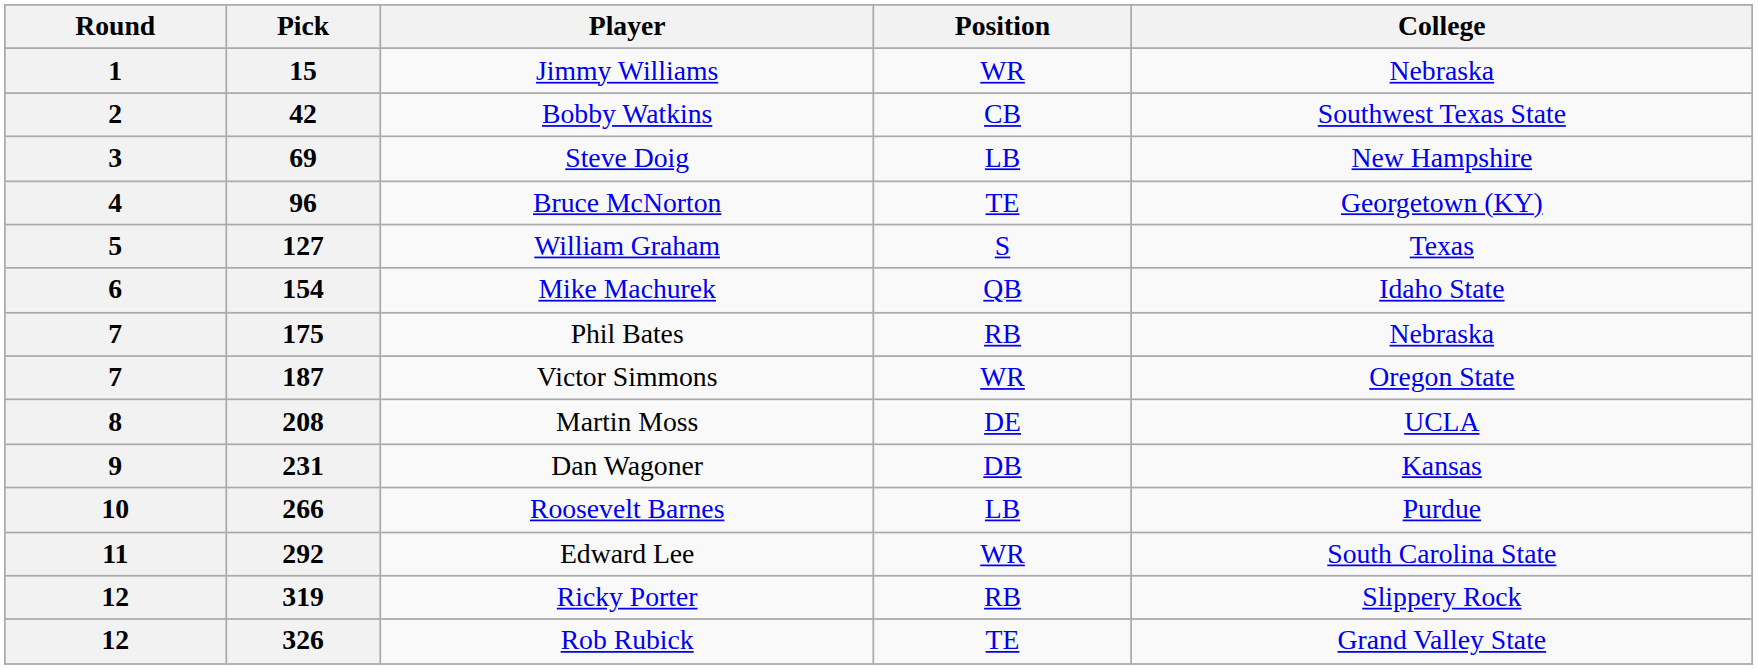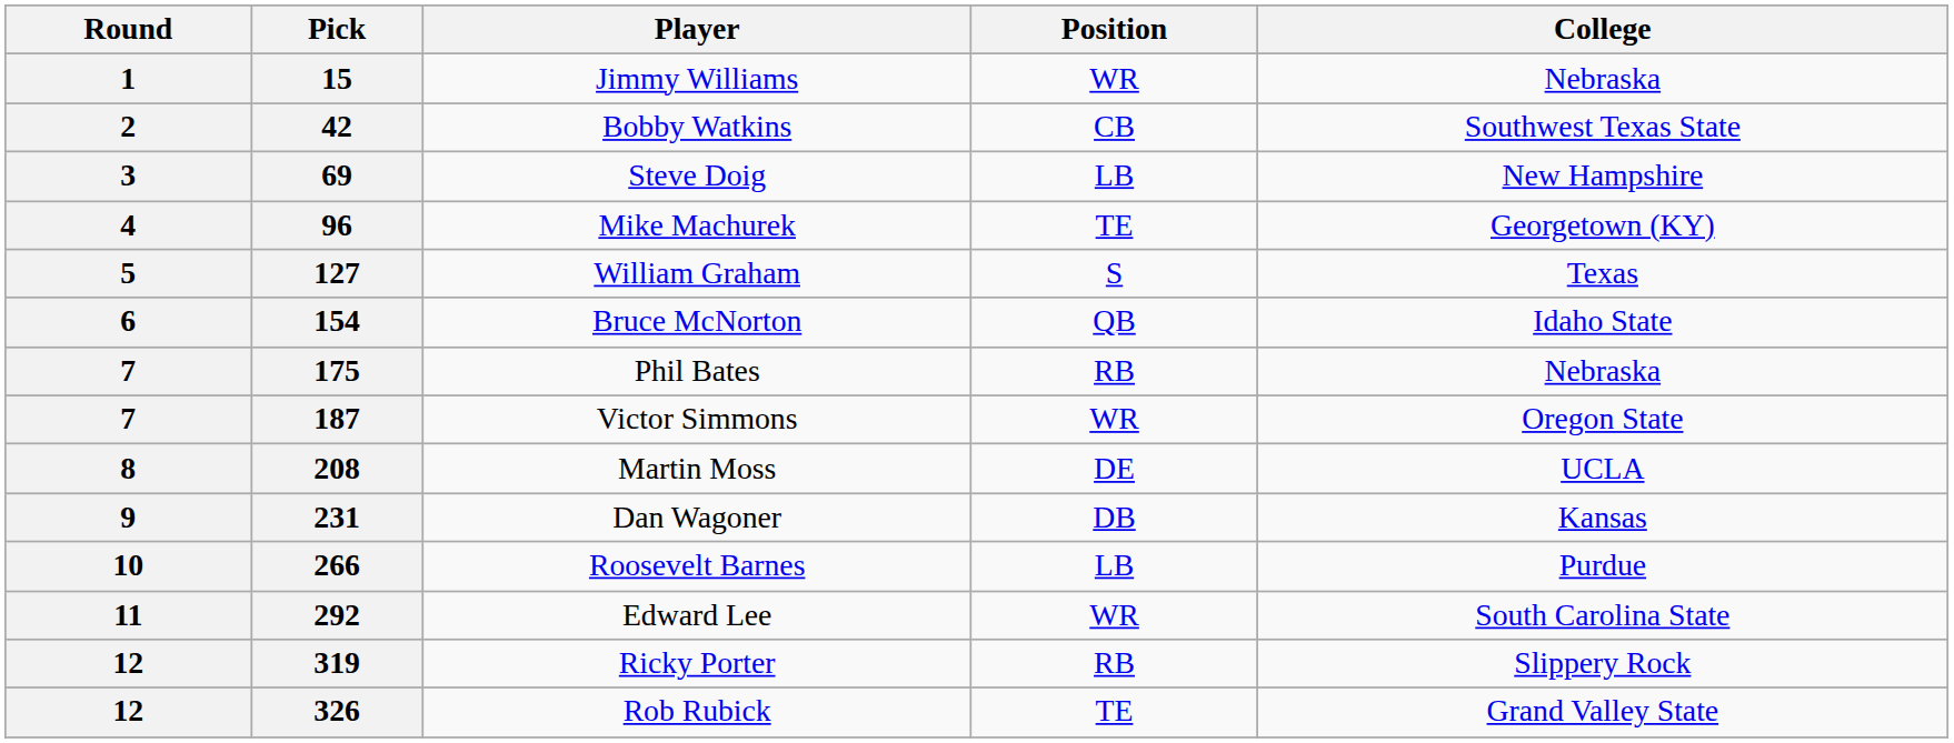96 | Player: Bruce McNorton -> Mike Machurek
154 | Player: Mike Machurek -> Bruce McNorton
